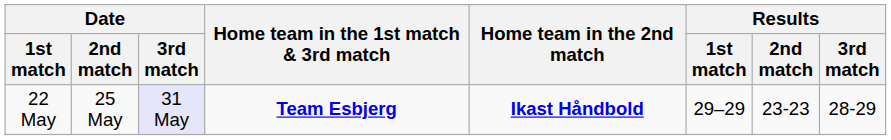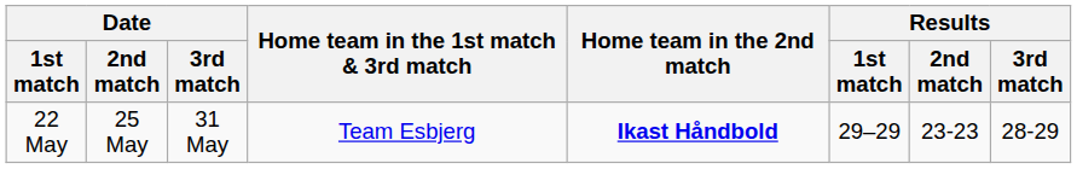22 May | Date / 3rd match: lavender background -> no background
22 May | Home team in the 1st match & 3rd match: bold -> normal
